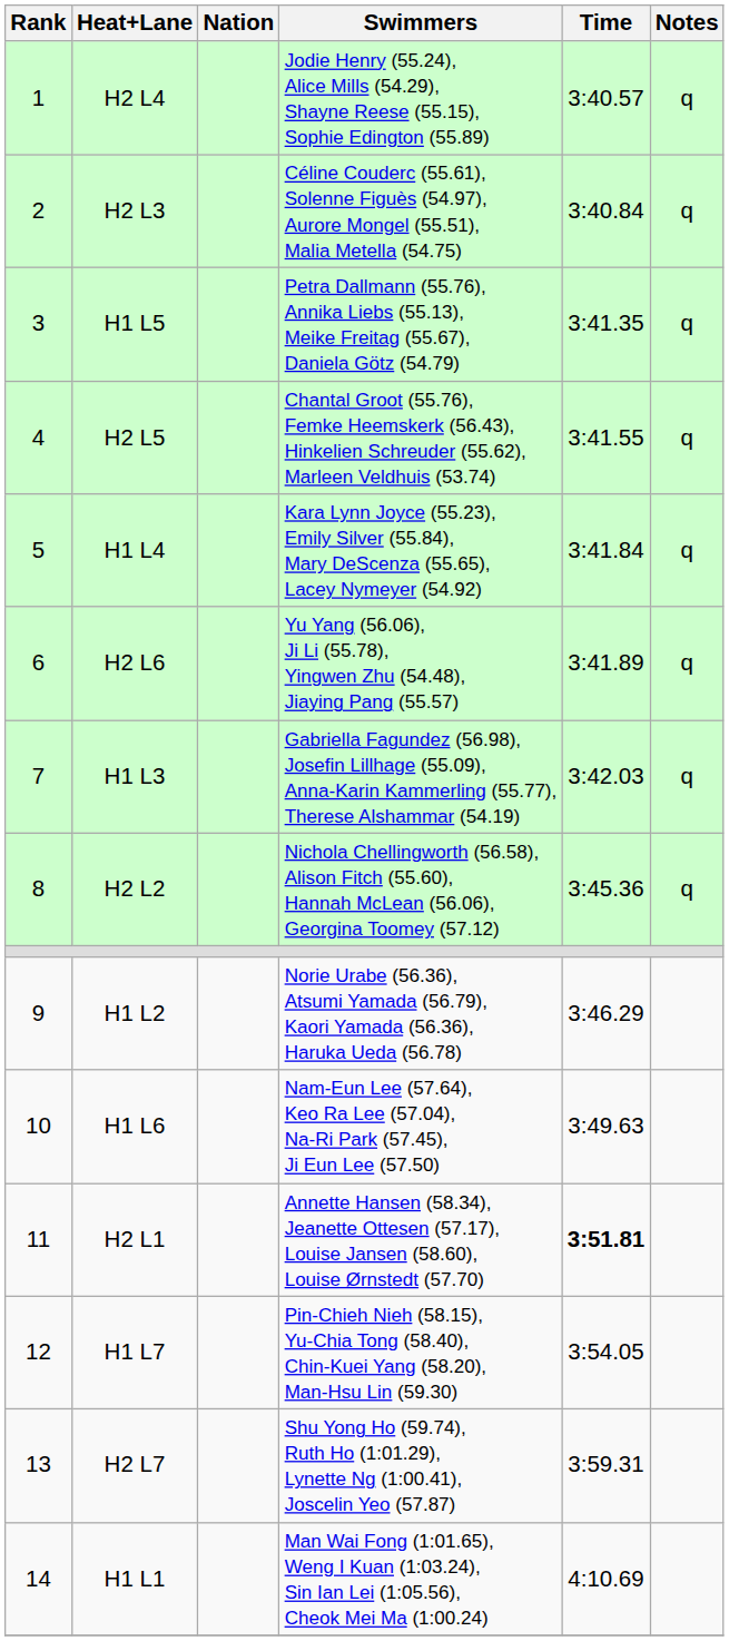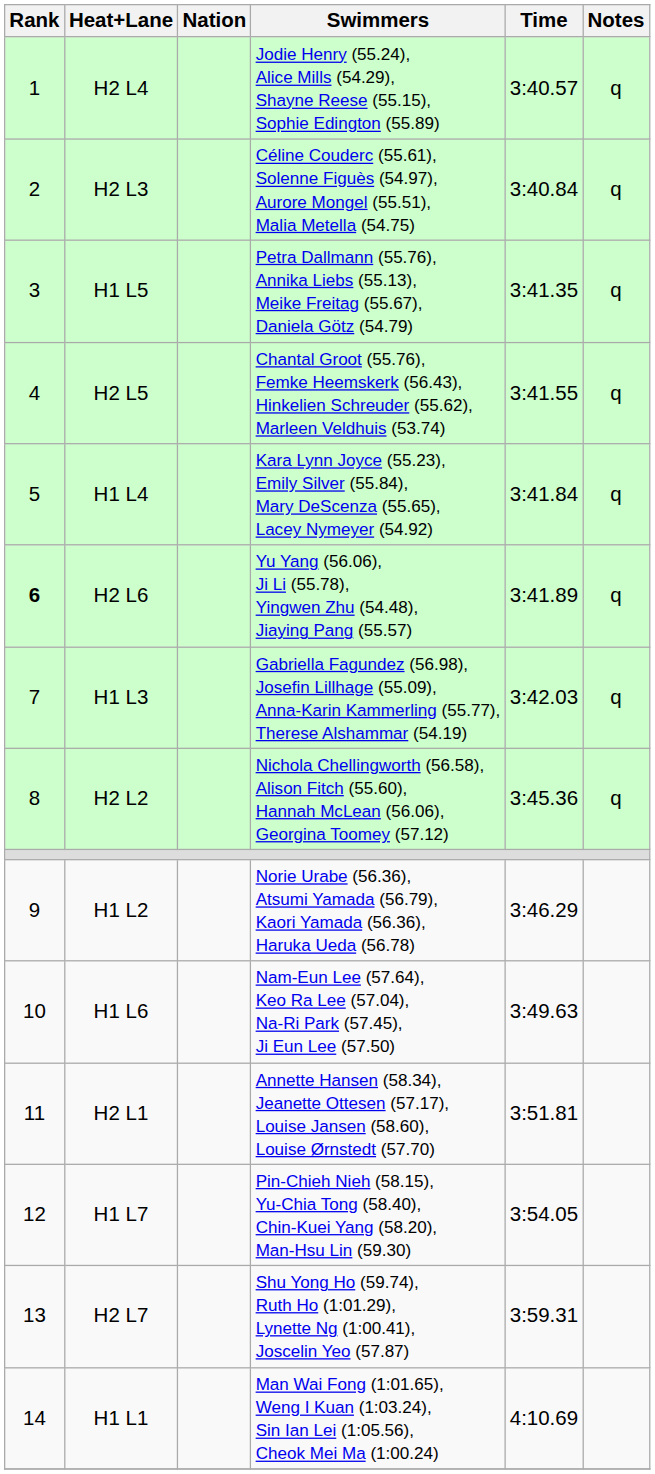H2 L6 | Rank: normal -> bold
H2 L1 | Time: bold -> normal
